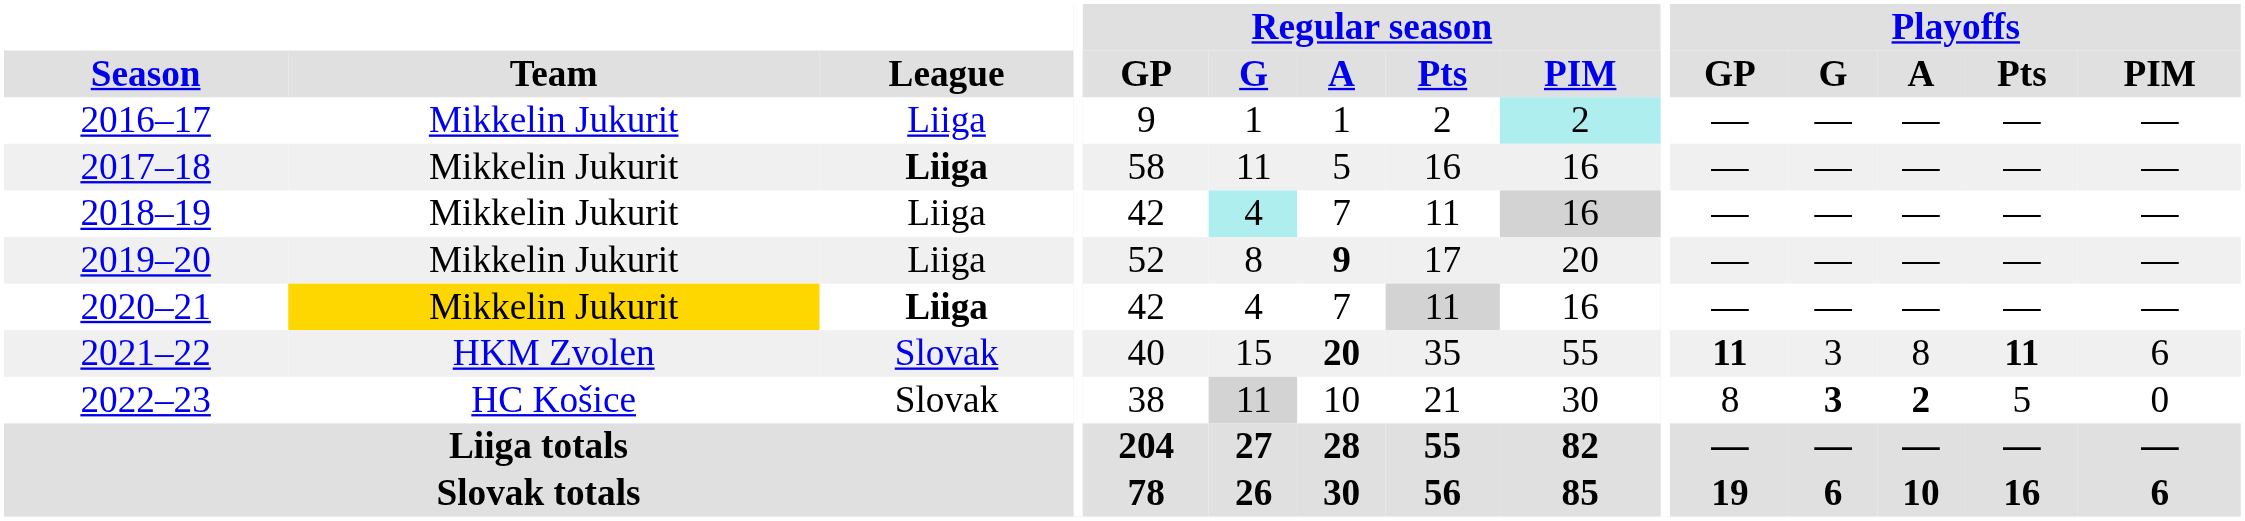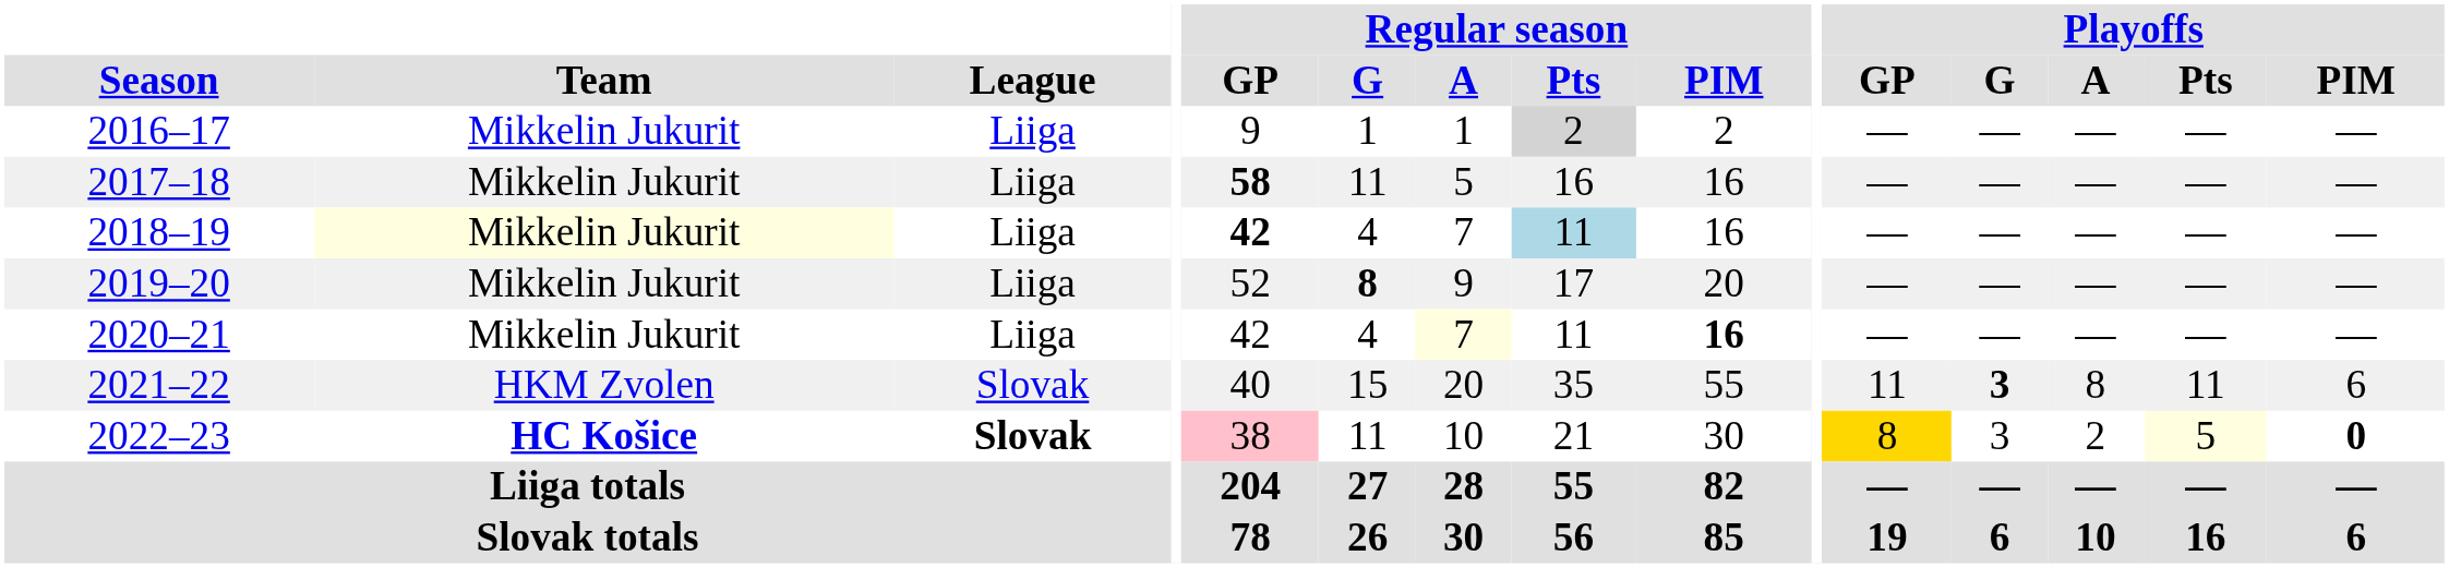2016–17 | Regular season / Pts: no background -> lightgrey background
2016–17 | Regular season / PIM: paleturquoise background -> no background
2017–18 | League: bold -> normal
2017–18 | Regular season / GP: normal -> bold
2018–19 | Team: no background -> lightyellow background
2018–19 | Regular season / GP: normal -> bold
2018–19 | Regular season / G: paleturquoise background -> no background
2018–19 | Regular season / Pts: no background -> lightblue background
2018–19 | Regular season / PIM: lightgrey background -> no background
2019–20 | Regular season / G: normal -> bold
2019–20 | Regular season / A: bold -> normal
2020–21 | Team: gold background -> no background
2020–21 | League: bold -> normal
2020–21 | Regular season / A: no background -> lightyellow background
2020–21 | Regular season / Pts: lightgrey background -> no background
2020–21 | Regular season / PIM: normal -> bold
2021–22 | Regular season / A: bold -> normal
2021–22 | Playoffs / GP: bold -> normal
2021–22 | Playoffs / G: normal -> bold
2021–22 | Playoffs / Pts: bold -> normal
2022–23 | Team: normal -> bold
2022–23 | League: normal -> bold
2022–23 | Regular season / GP: no background -> pink background
2022–23 | Regular season / G: lightgrey background -> no background
2022–23 | Playoffs / GP: no background -> gold background
2022–23 | Playoffs / G: bold -> normal
2022–23 | Playoffs / A: bold -> normal
2022–23 | Playoffs / Pts: no background -> lightyellow background
2022–23 | Playoffs / PIM: normal -> bold
